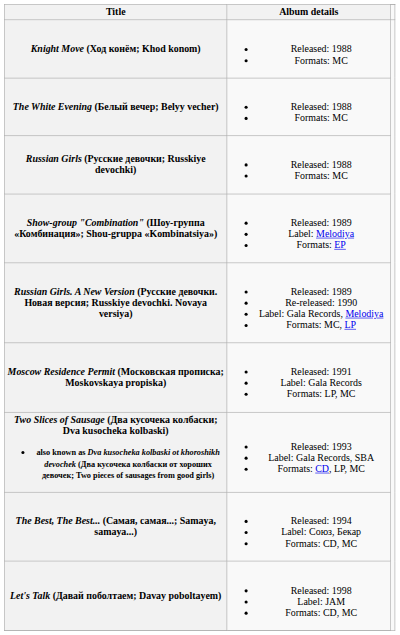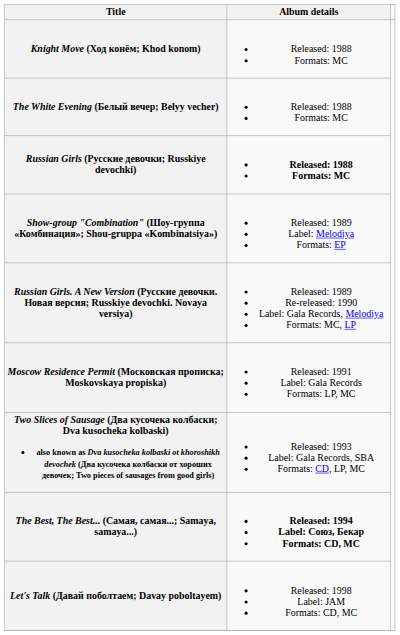Russian Girls (Русские девочки; Russkiye devochki) | Album details: normal -> bold
The Best, The Best... (Самая, самая...; Samaya, samaya...) | Album details: normal -> bold
